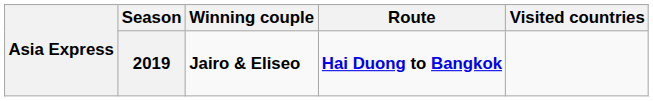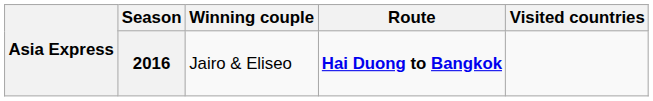row 2 | Season: 2019 -> 2016
row 2 | Winning couple: bold -> normal
